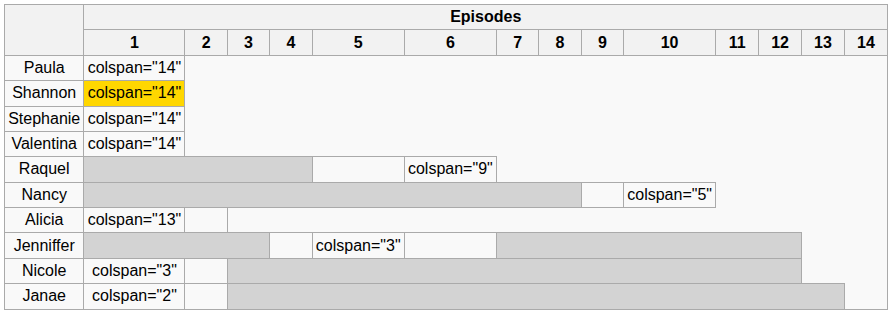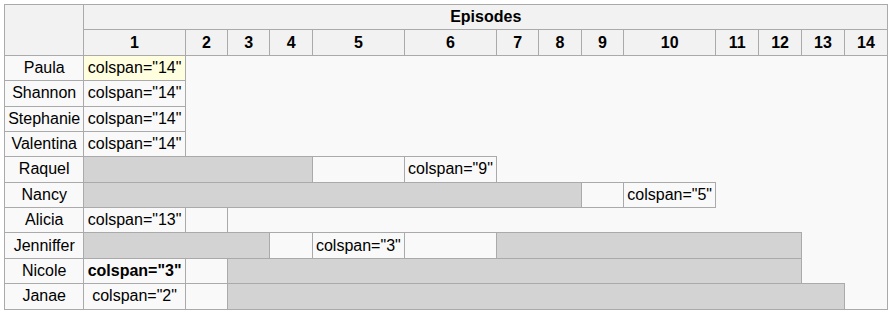Paula | Episodes / 1: no background -> lightyellow background
Shannon | Episodes / 1: gold background -> no background
Nicole | Episodes / 1: normal -> bold
